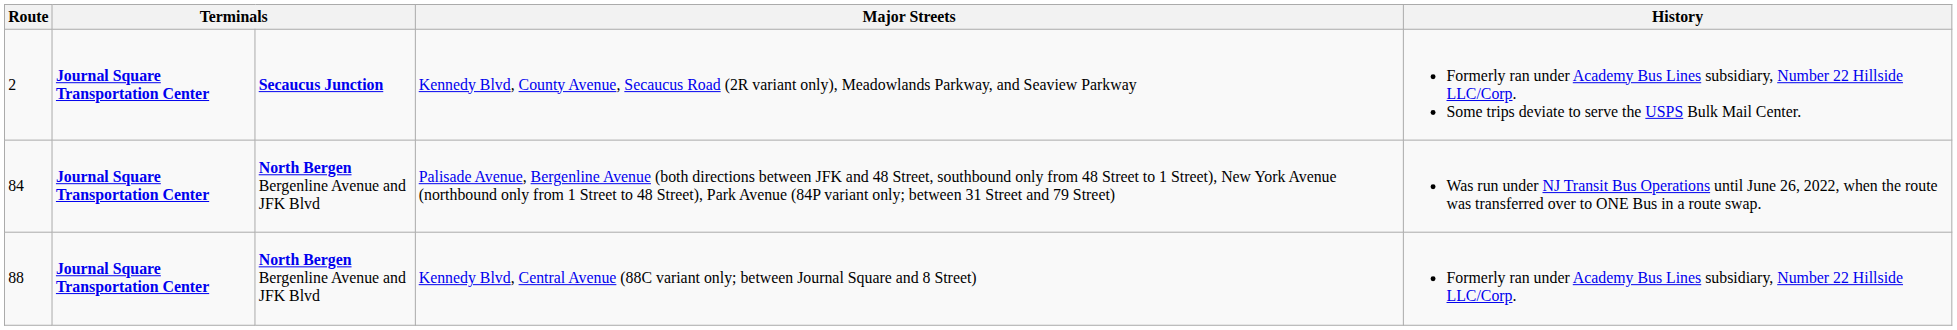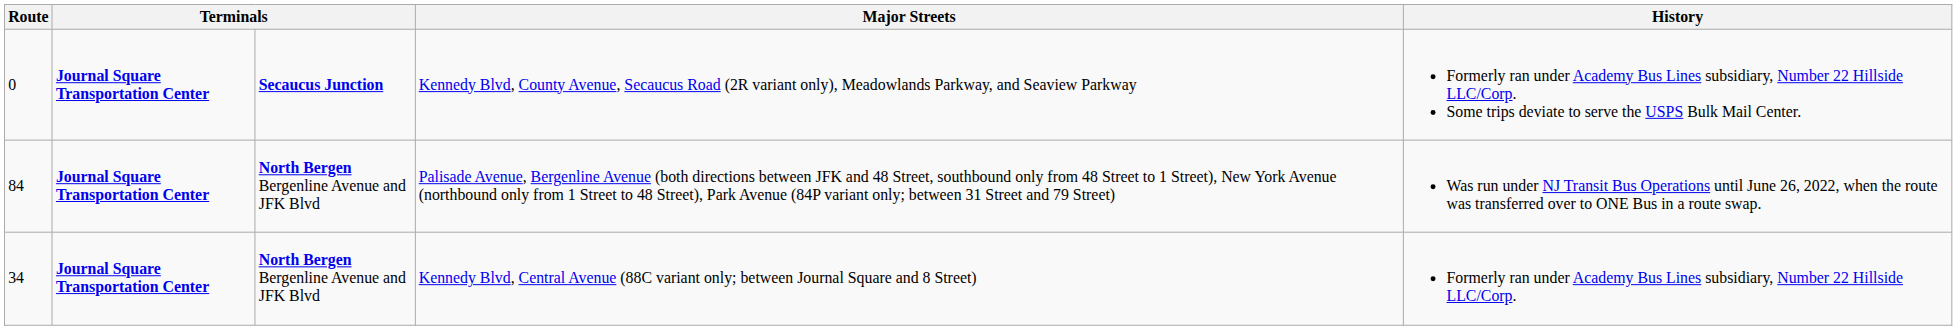row 2 | Route: 2 -> 0
row 4 | Route: 88 -> 34
